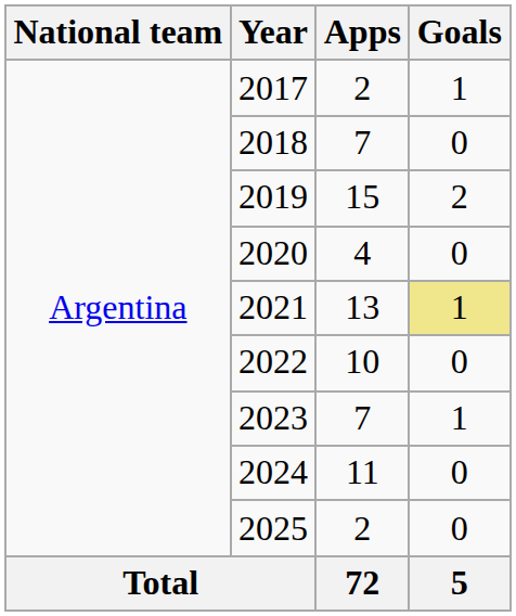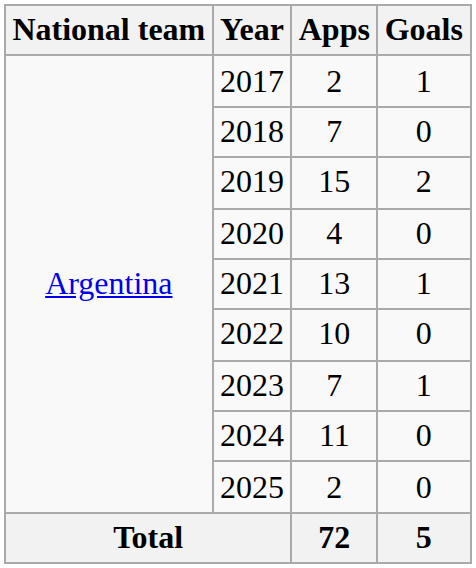2021 | Goals: khaki background -> no background
